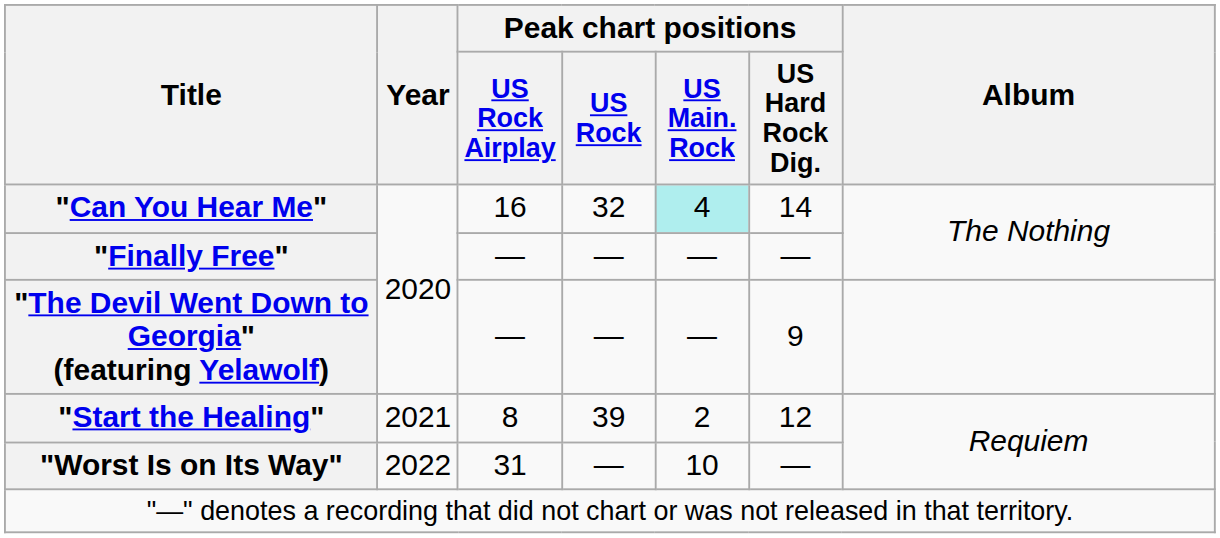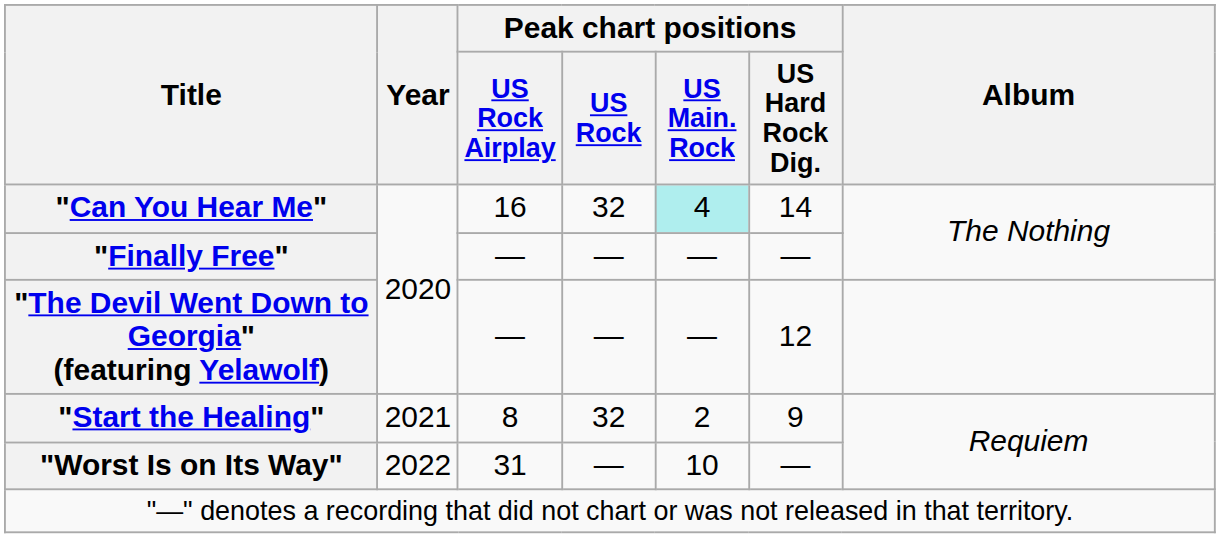"The Devil Went Down to Georgia" (featuring Yelawolf) | Peak chart positions / US Hard Rock Dig.: 9 -> 12
"Start the Healing" | Peak chart positions / US Rock: 39 -> 32
"Start the Healing" | Peak chart positions / US Hard Rock Dig.: 12 -> 9
